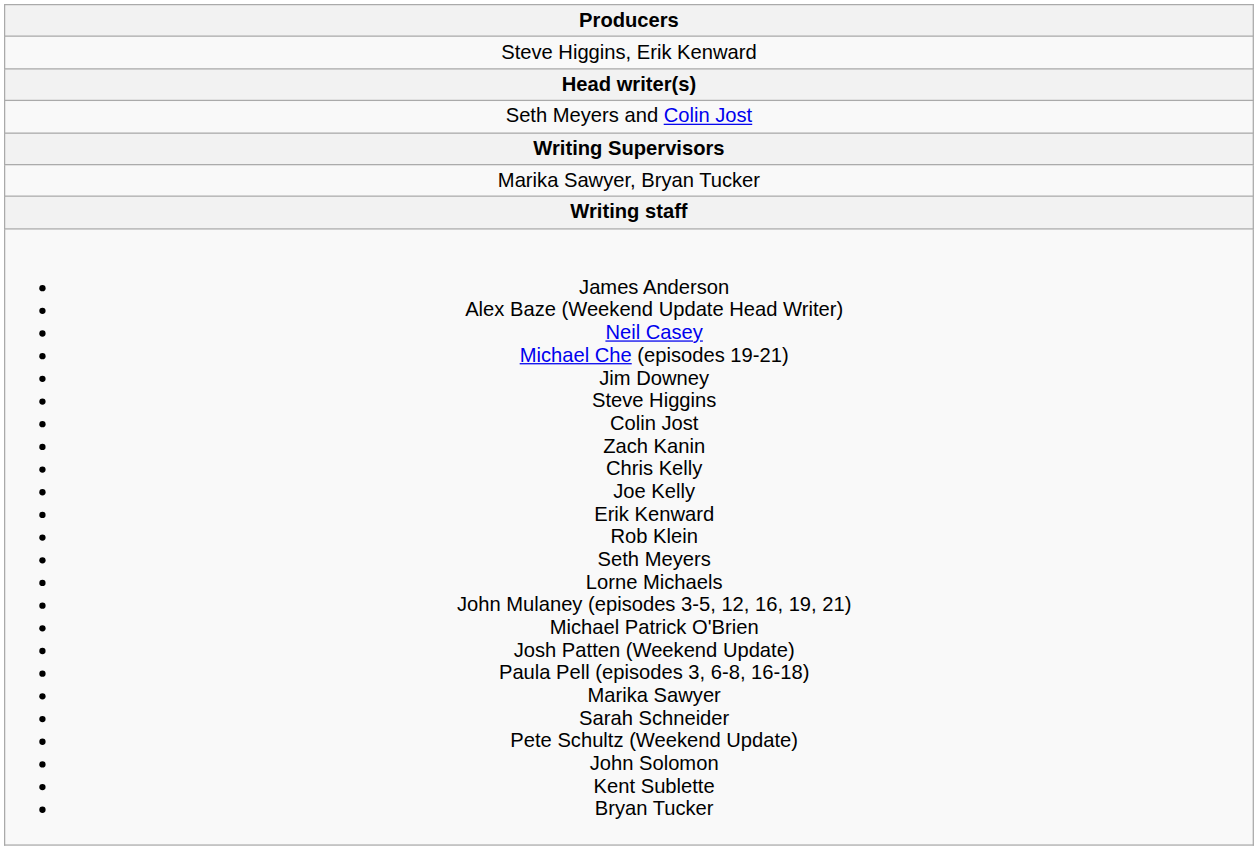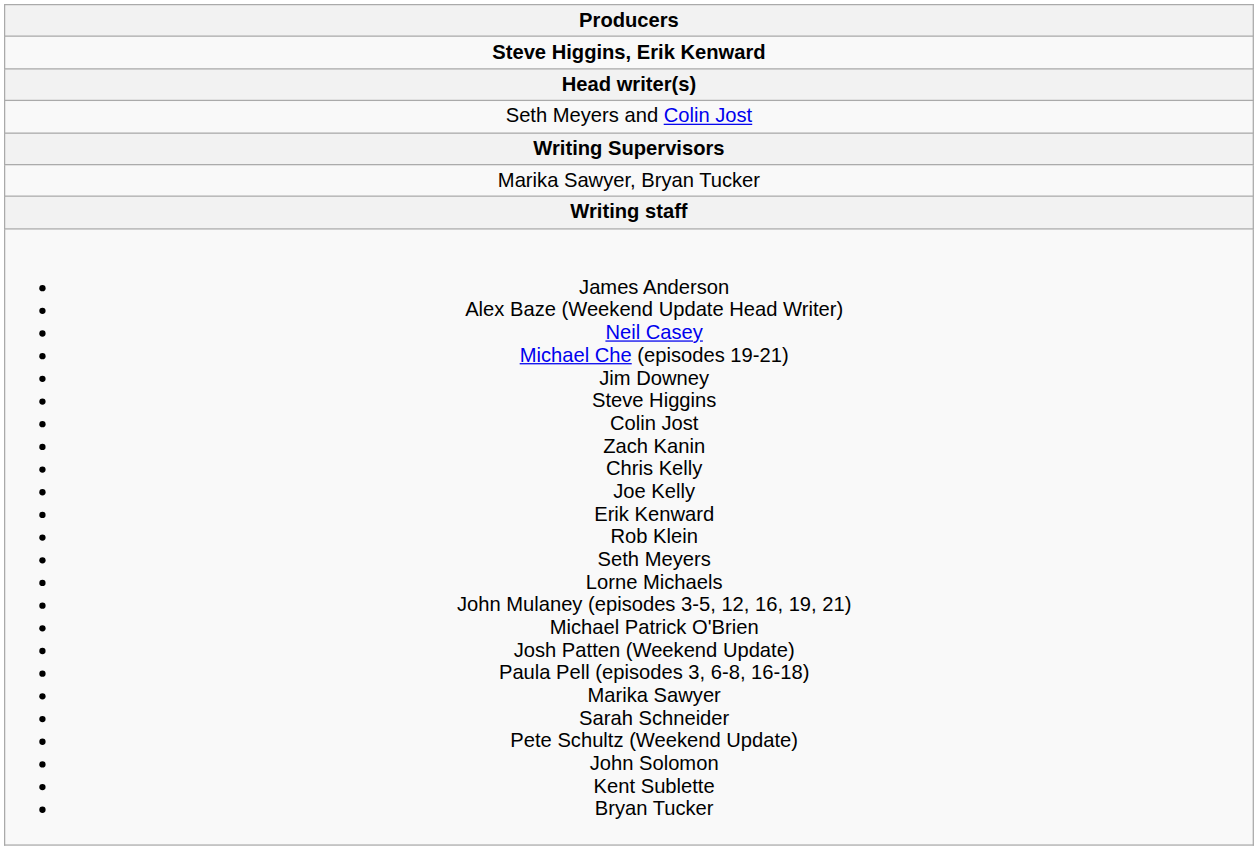row 2 | column 1: normal -> bold
